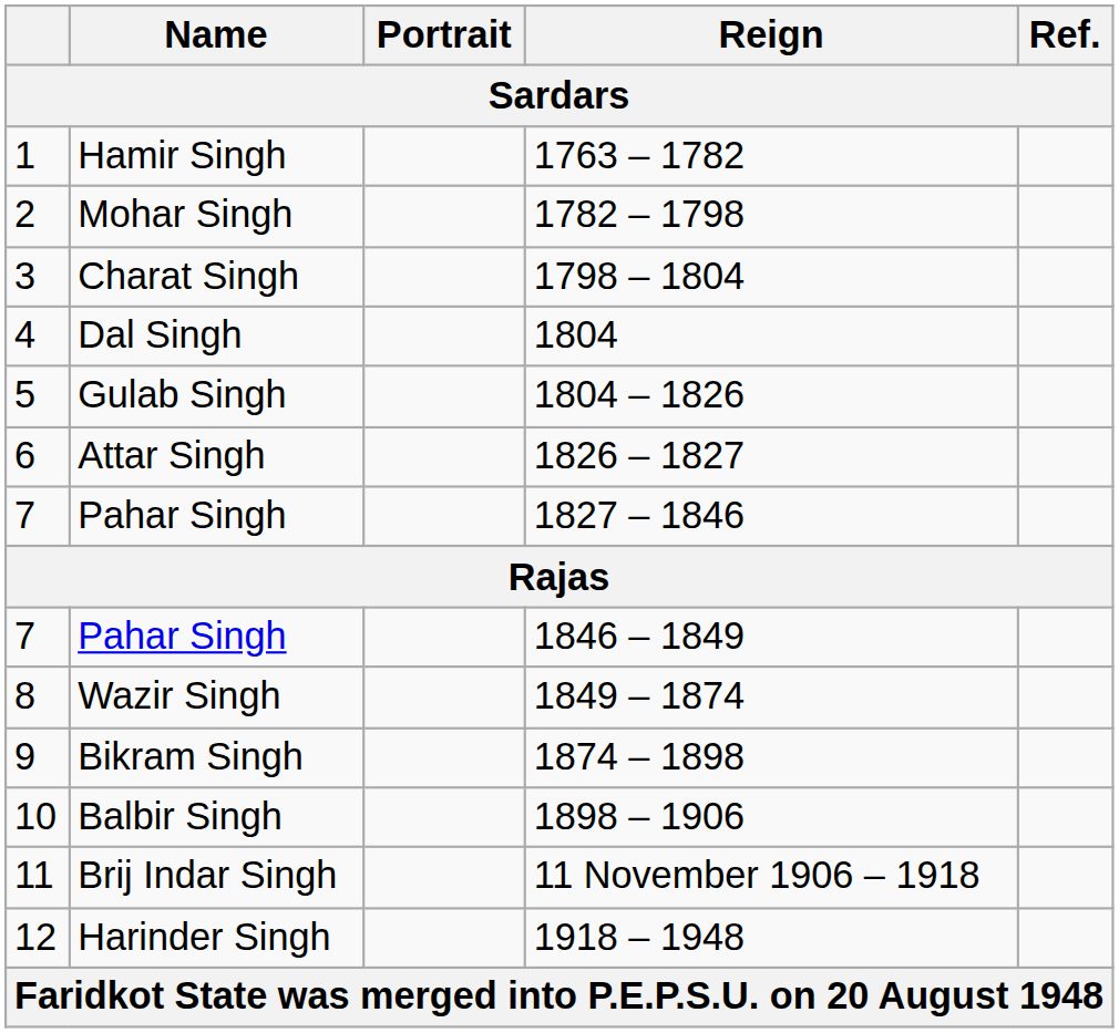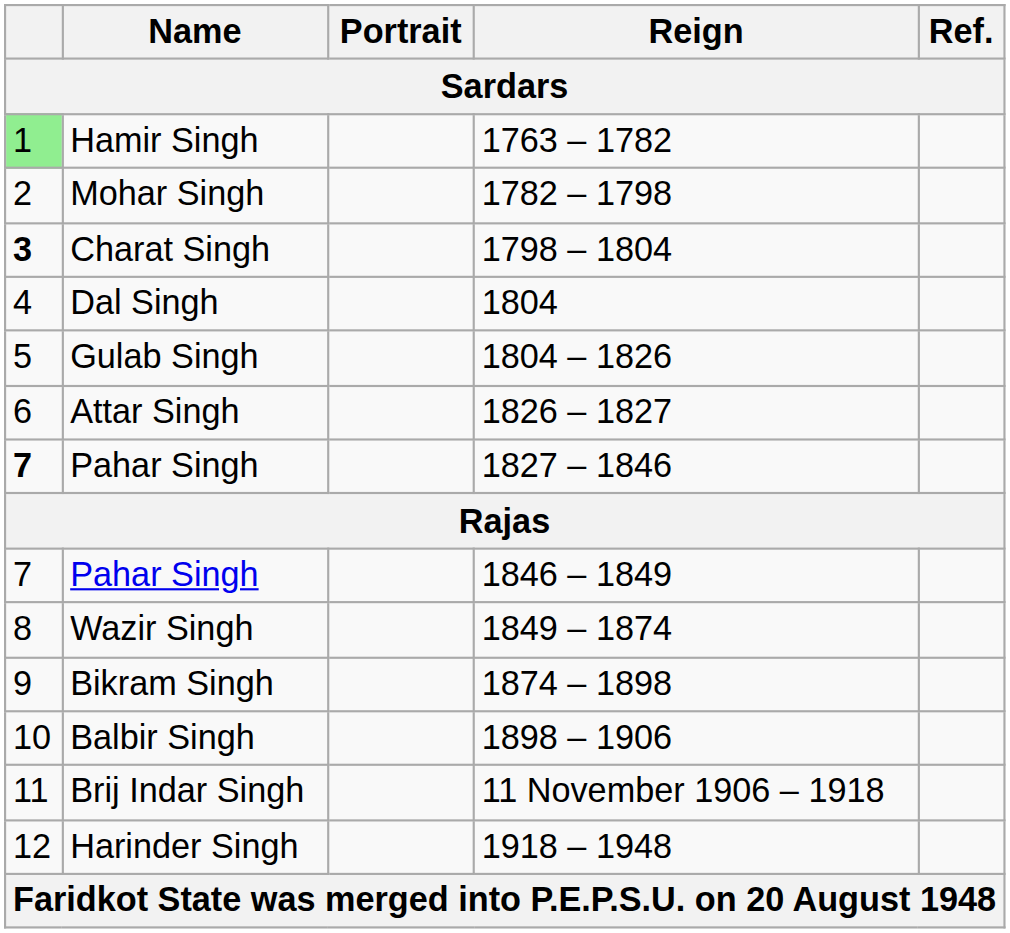Hamir Singh | column 1: no background -> lightgreen background
Charat Singh | column 1: normal -> bold
Pahar Singh / 1827 – 1846 | column 1: normal -> bold
